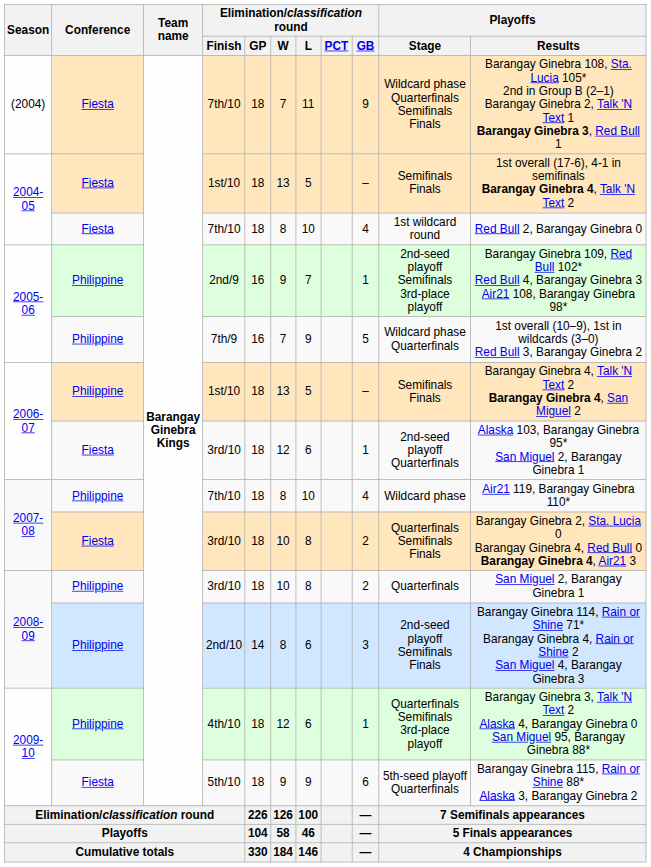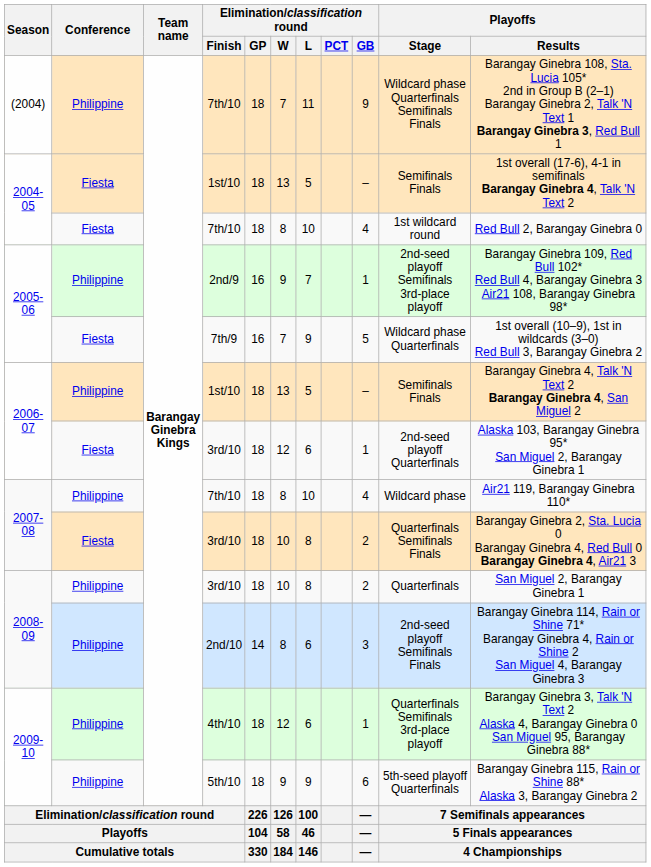(2004) / 7th/10 | Conference: Fiesta -> Philippine
7th/9 | Conference: Philippine -> Fiesta
5th/10 | Conference: Fiesta -> Philippine
